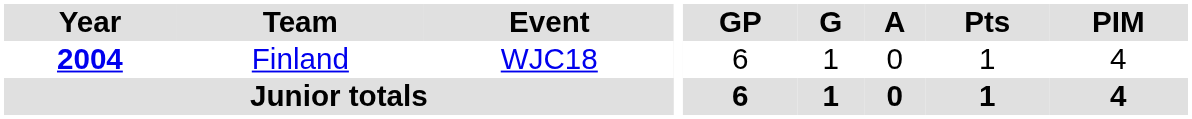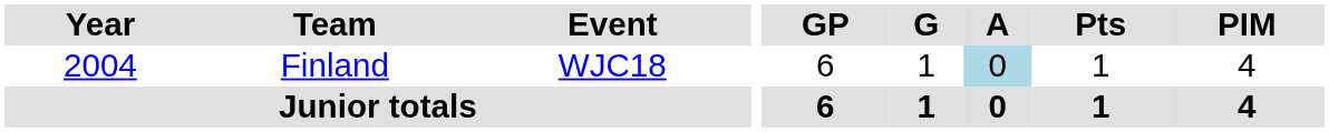Finland | Year: bold -> normal
Finland | A: no background -> lightblue background
